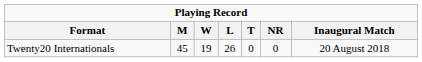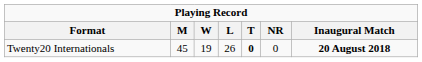Twenty20 Internationals | T: normal -> bold
Twenty20 Internationals | Inaugural Match: normal -> bold
